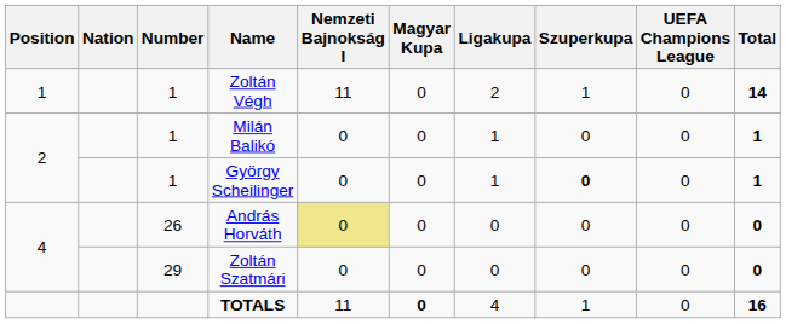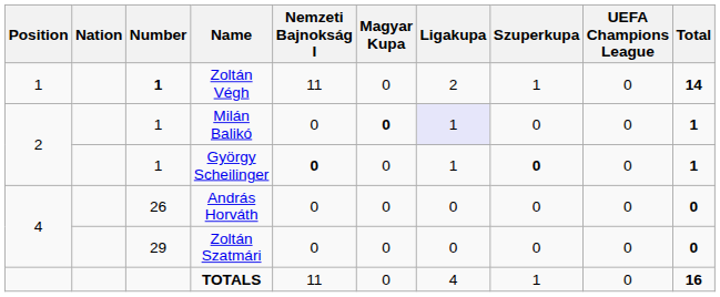Zoltán Végh | Number: normal -> bold
Milán Balikó | Magyar Kupa: normal -> bold
Milán Balikó | Ligakupa: no background -> lavender background
György Scheilinger | Nemzeti Bajnokság I: normal -> bold
András Horváth | Nemzeti Bajnokság I: khaki background -> no background
TOTALS | Magyar Kupa: bold -> normal
